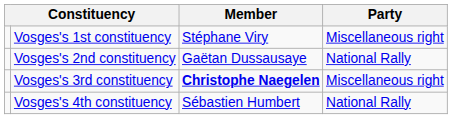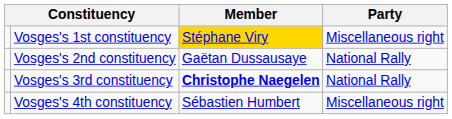Vosges's 1st constituency | Member: no background -> gold background
Vosges's 3rd constituency | Party: Miscellaneous right -> National Rally
Vosges's 4th constituency | Party: National Rally -> Miscellaneous right
